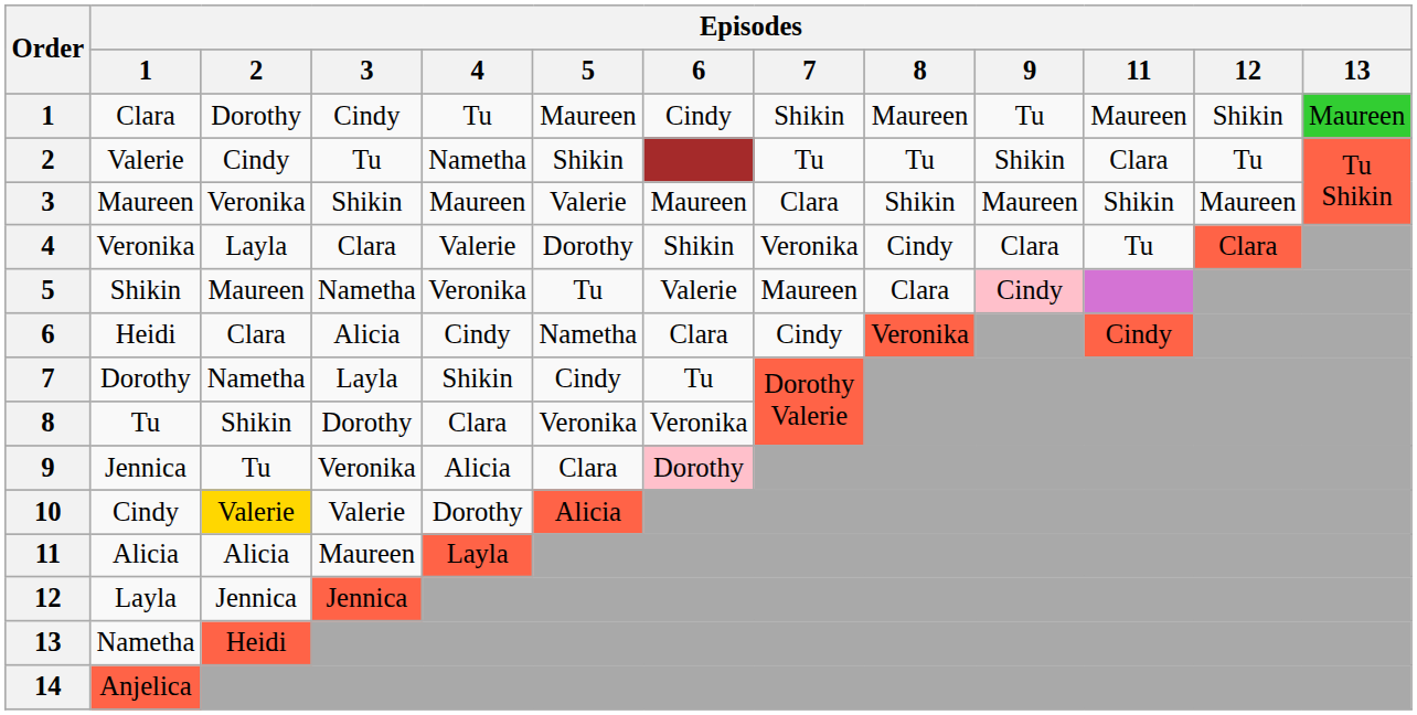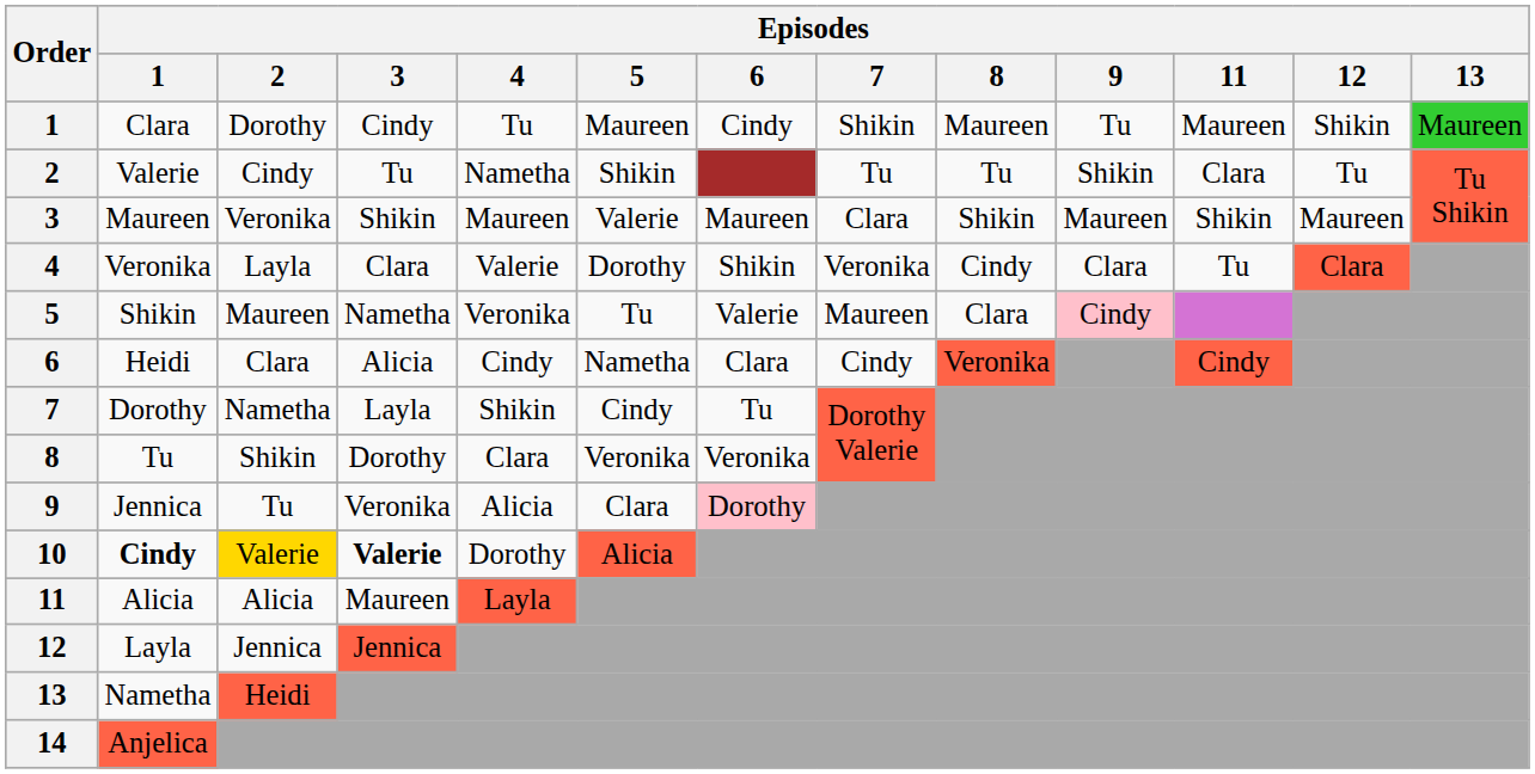10 | Episodes / 1: normal -> bold
10 | Episodes / 3: normal -> bold
